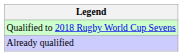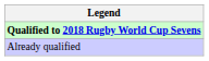Qualified to 2018 Rugby World Cup Sevens | column 1: normal -> bold
